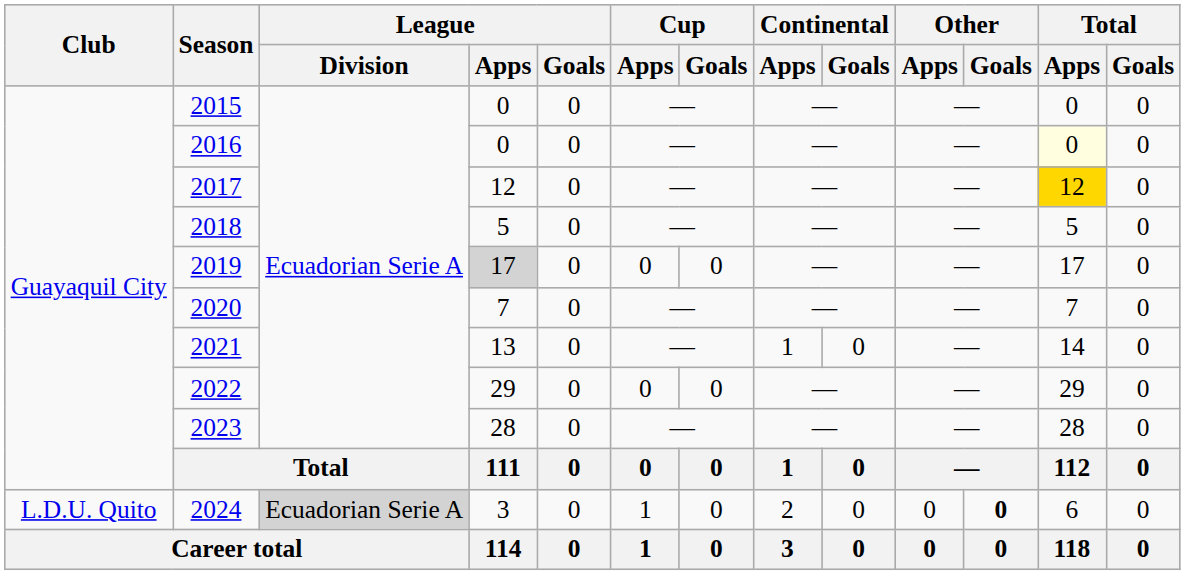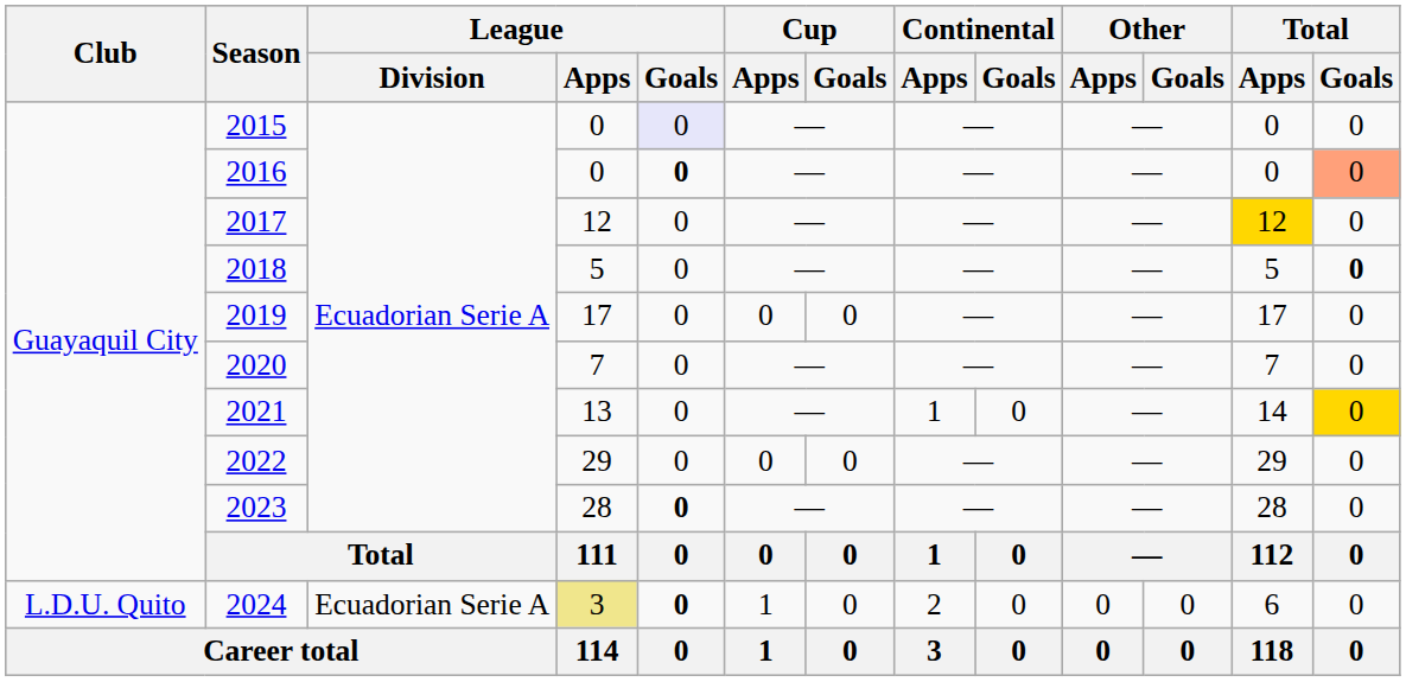2015 | League / Goals: no background -> lavender background
2016 | League / Goals: normal -> bold
2016 | Total / Apps: lightyellow background -> no background
2016 | Total / Goals: no background -> lightsalmon background
2018 | Total / Goals: normal -> bold
2019 | League / Apps: lightgrey background -> no background
2021 | Total / Goals: no background -> gold background
2023 | League / Goals: normal -> bold
2024 | League / Division: lightgrey background -> no background
2024 | League / Apps: no background -> khaki background
2024 | League / Goals: normal -> bold
2024 | Other / Goals: bold -> normal
